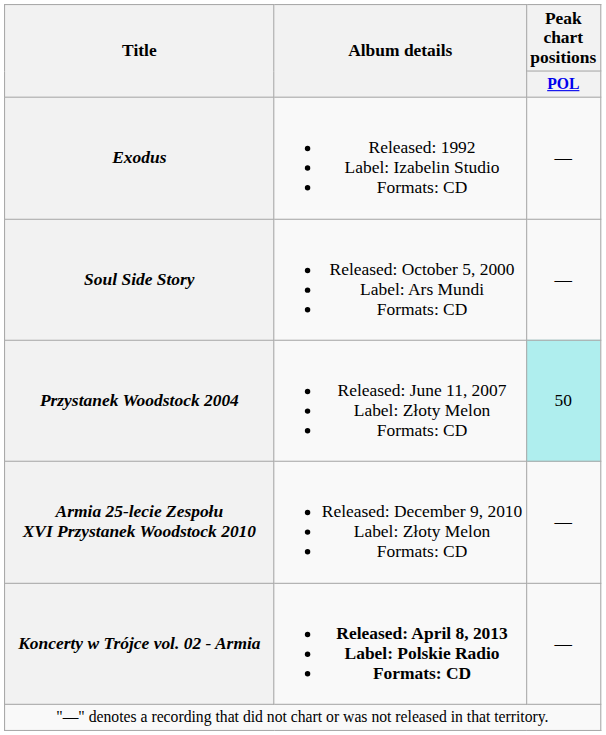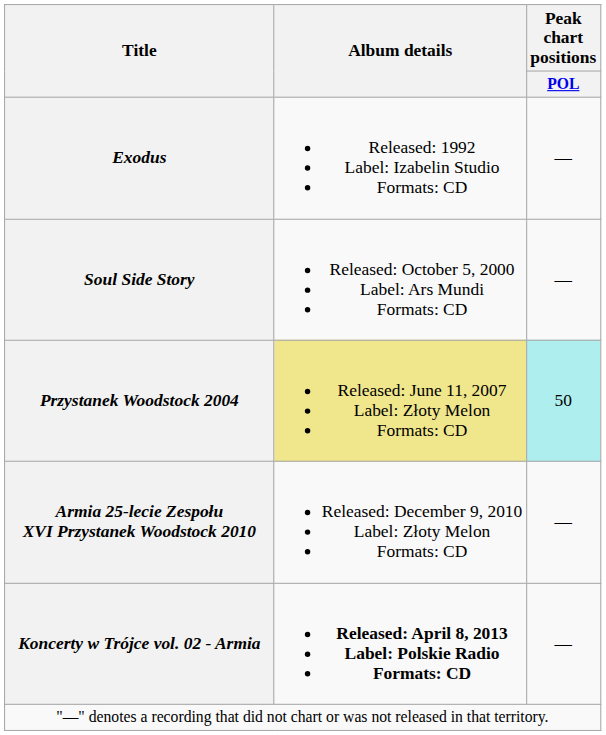Przystanek Woodstock 2004 | Album details: no background -> khaki background
